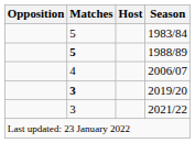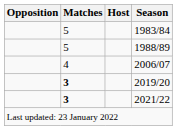1988/89 | Matches: bold -> normal
2021/22 | Matches: normal -> bold
